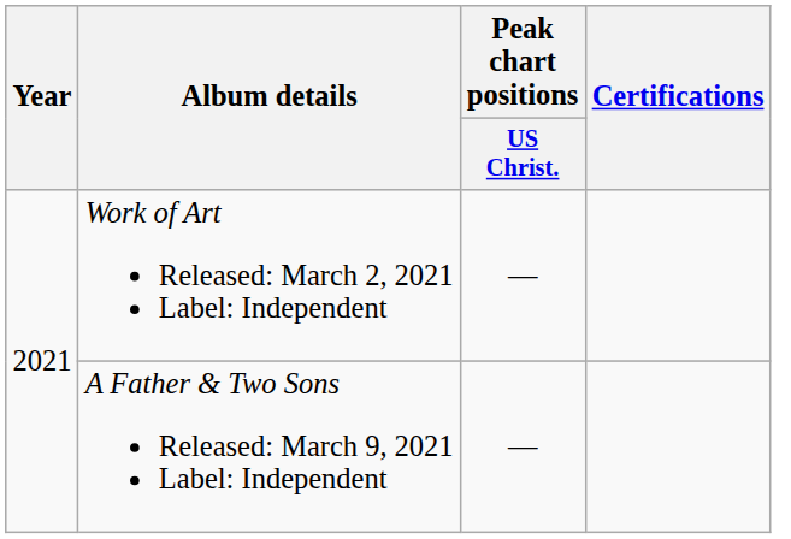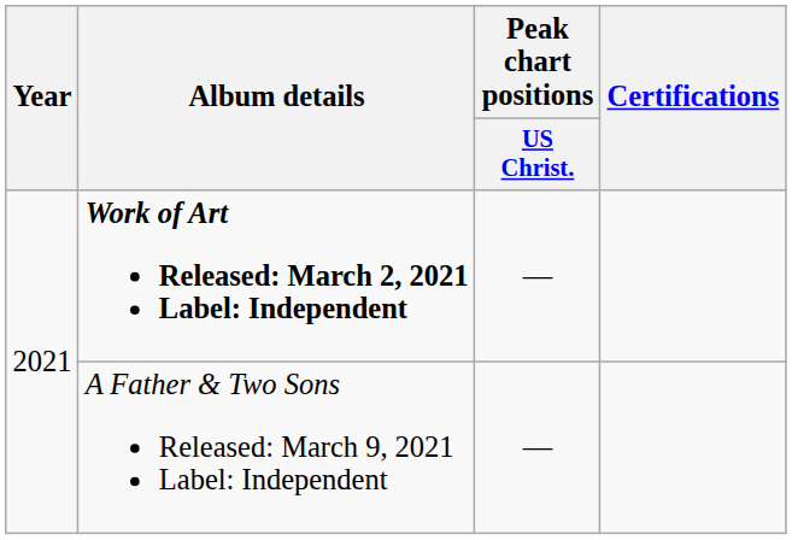Work of Art Released: March 2, 2021 Label: Independent | Album details: normal -> bold
